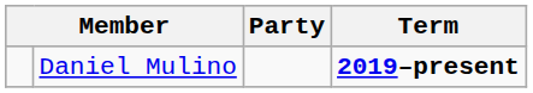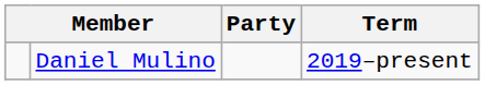Daniel Mulino | Term: bold -> normal
